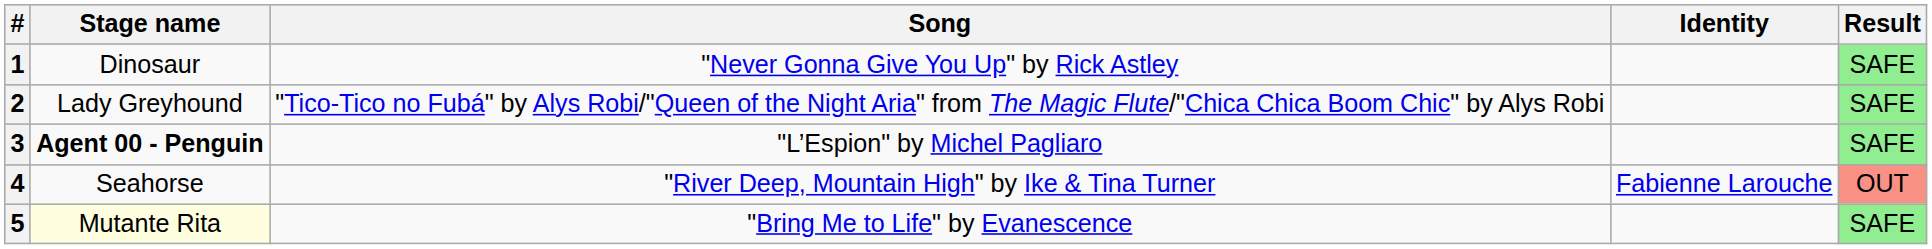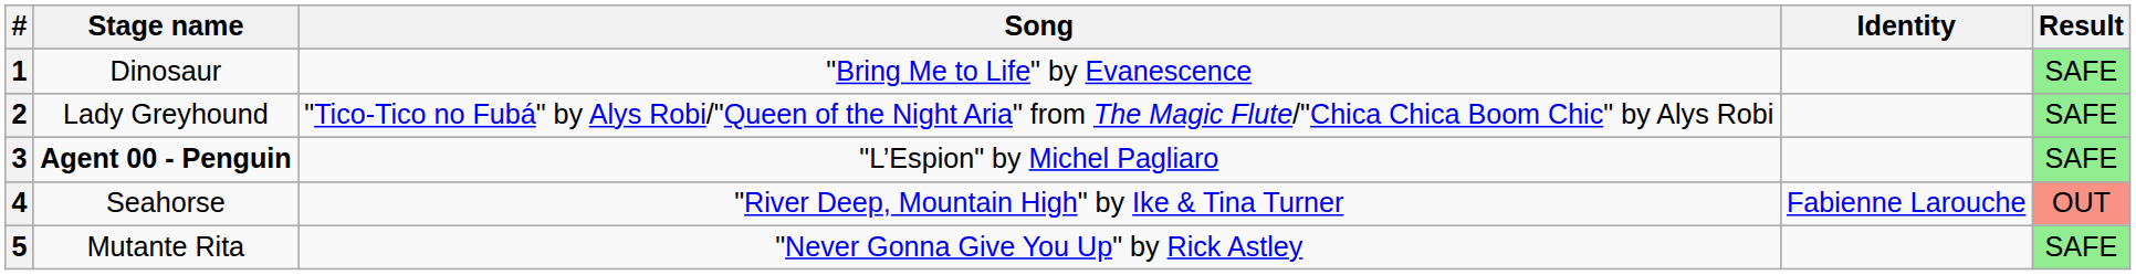1 | Song: "Never Gonna Give You Up" by Rick Astley -> "Bring Me to Life" by Evanescence
5 | Stage name: lightyellow background -> no background
5 | Song: "Bring Me to Life" by Evanescence -> "Never Gonna Give You Up" by Rick Astley
